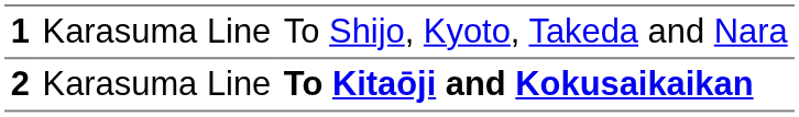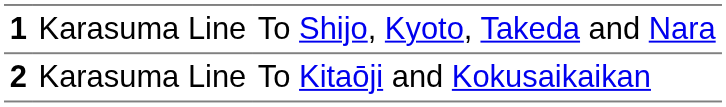2 | column 3: bold -> normal
